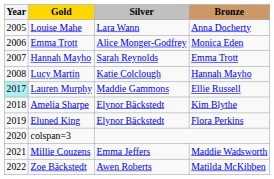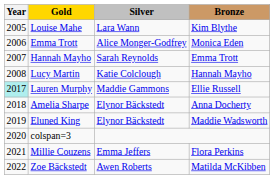Louise Mahe | Bronze: Anna Docherty -> Kim Blythe
Amelia Sharpe | Bronze: Kim Blythe -> Anna Docherty
Eluned King | Bronze: Flora Perkins -> Maddie Wadsworth
Millie Couzens | Bronze: Maddie Wadsworth -> Flora Perkins
